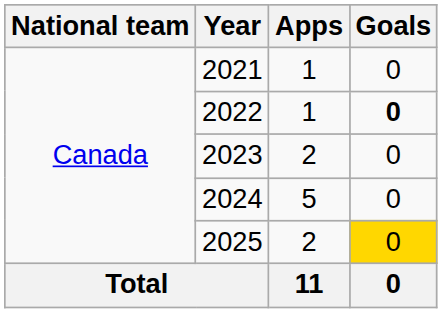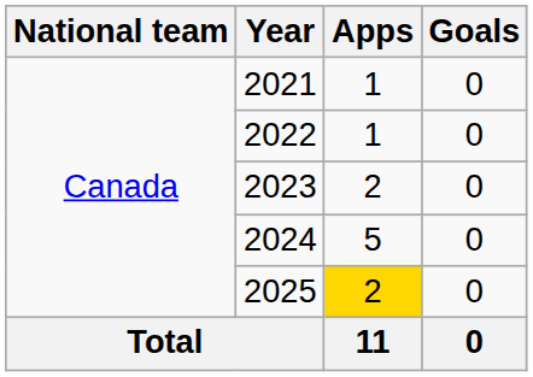2022 | Goals: bold -> normal
2025 | Apps: no background -> gold background
2025 | Goals: gold background -> no background
